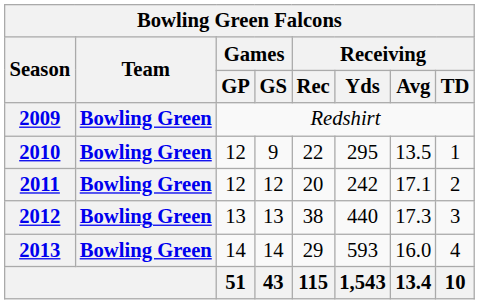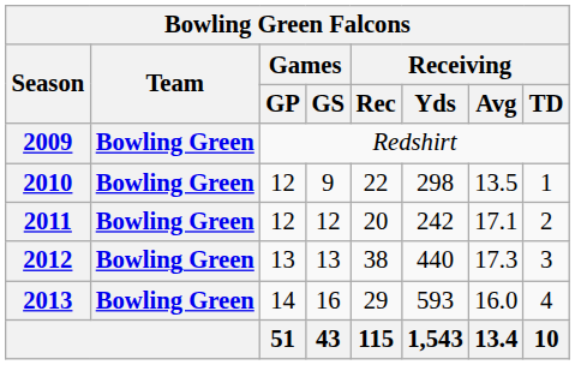2010 | Bowling Green Falcons / Receiving / Yds: 295 -> 298
2013 | Bowling Green Falcons / Games / GS: 14 -> 16
